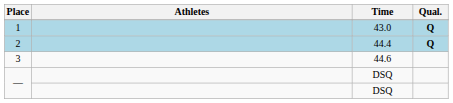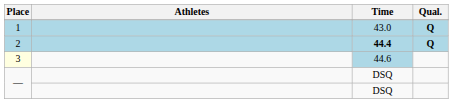2 | Time: normal -> bold
3 | Place: no background -> lightyellow background
3 | Time: no background -> lightblue background
